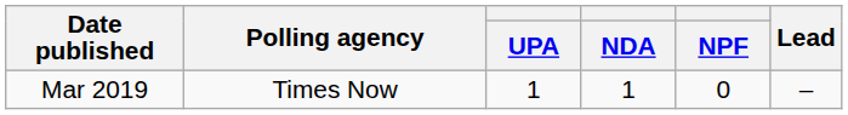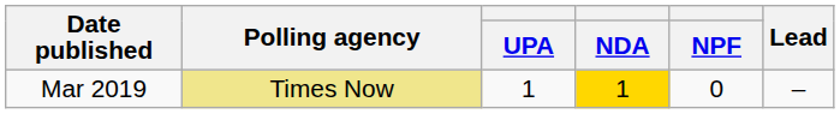Mar 2019 | Polling agency: no background -> khaki background
Mar 2019 | NDA: no background -> gold background
